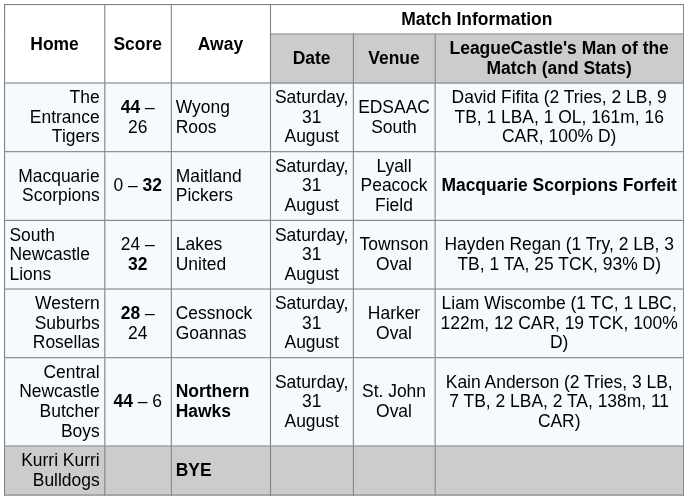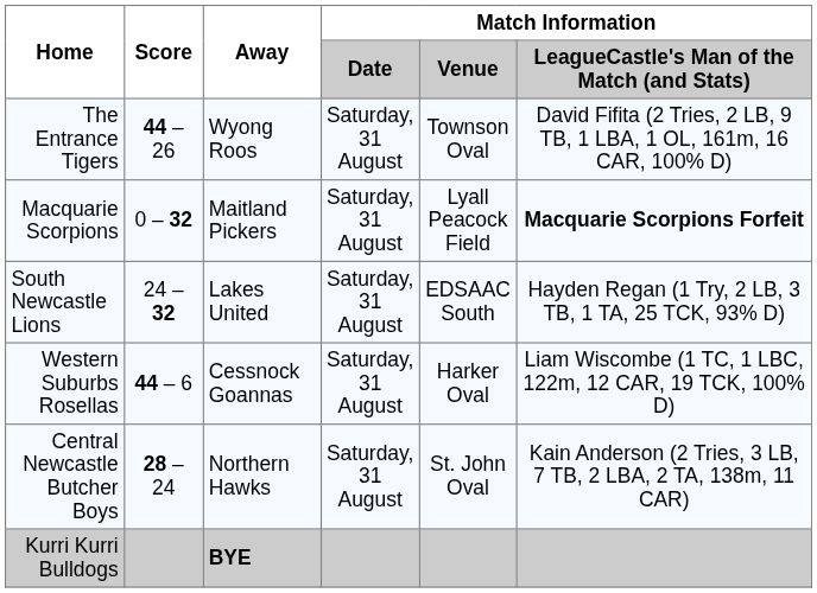The Entrance Tigers | Match Information / Venue: EDSAAC South -> Townson Oval
South Newcastle Lions | Match Information / Venue: Townson Oval -> EDSAAC South
Western Suburbs Rosellas | Score: 28 – 24 -> 44 – 6
Central Newcastle Butcher Boys | Score: 44 – 6 -> 28 – 24
Central Newcastle Butcher Boys | Away: bold -> normal
